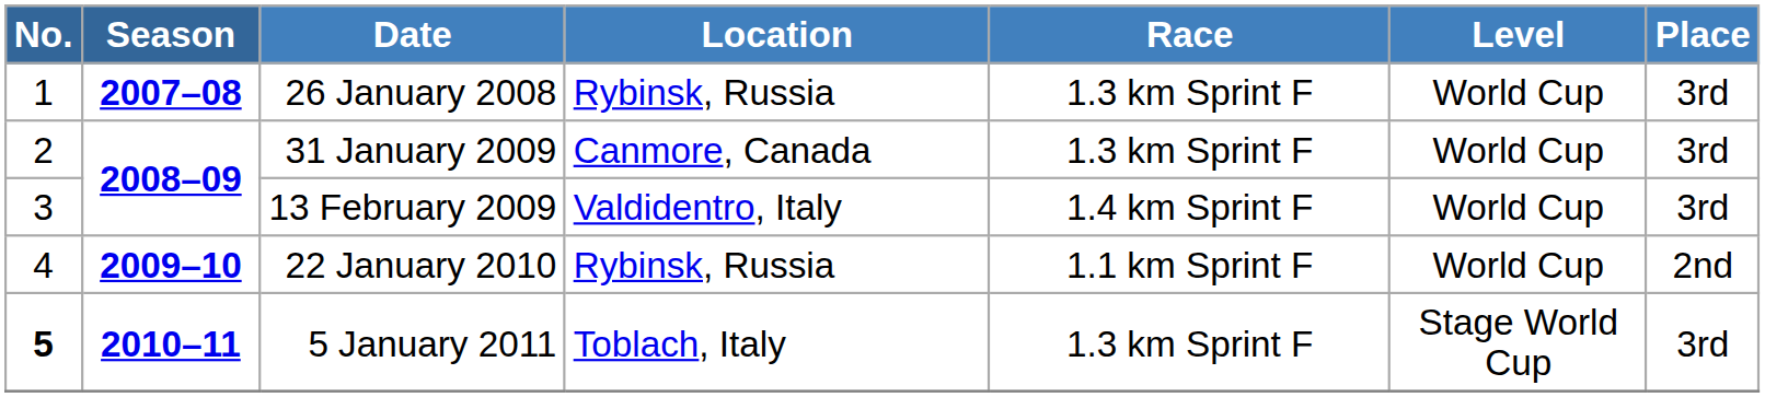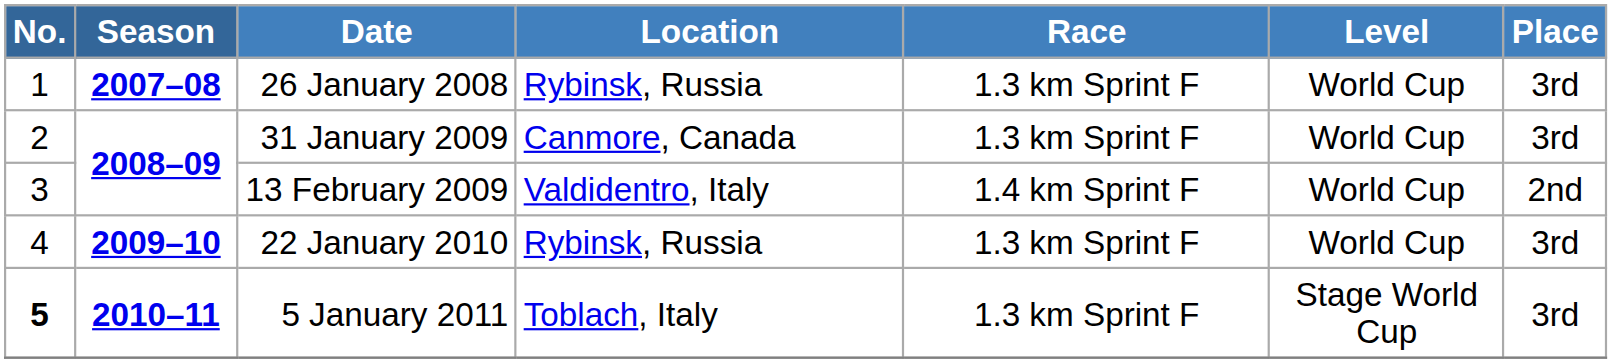13 February 2009 | Place: 3rd -> 2nd
22 January 2010 | Race: 1.1 km Sprint F -> 1.3 km Sprint F
22 January 2010 | Place: 2nd -> 3rd
